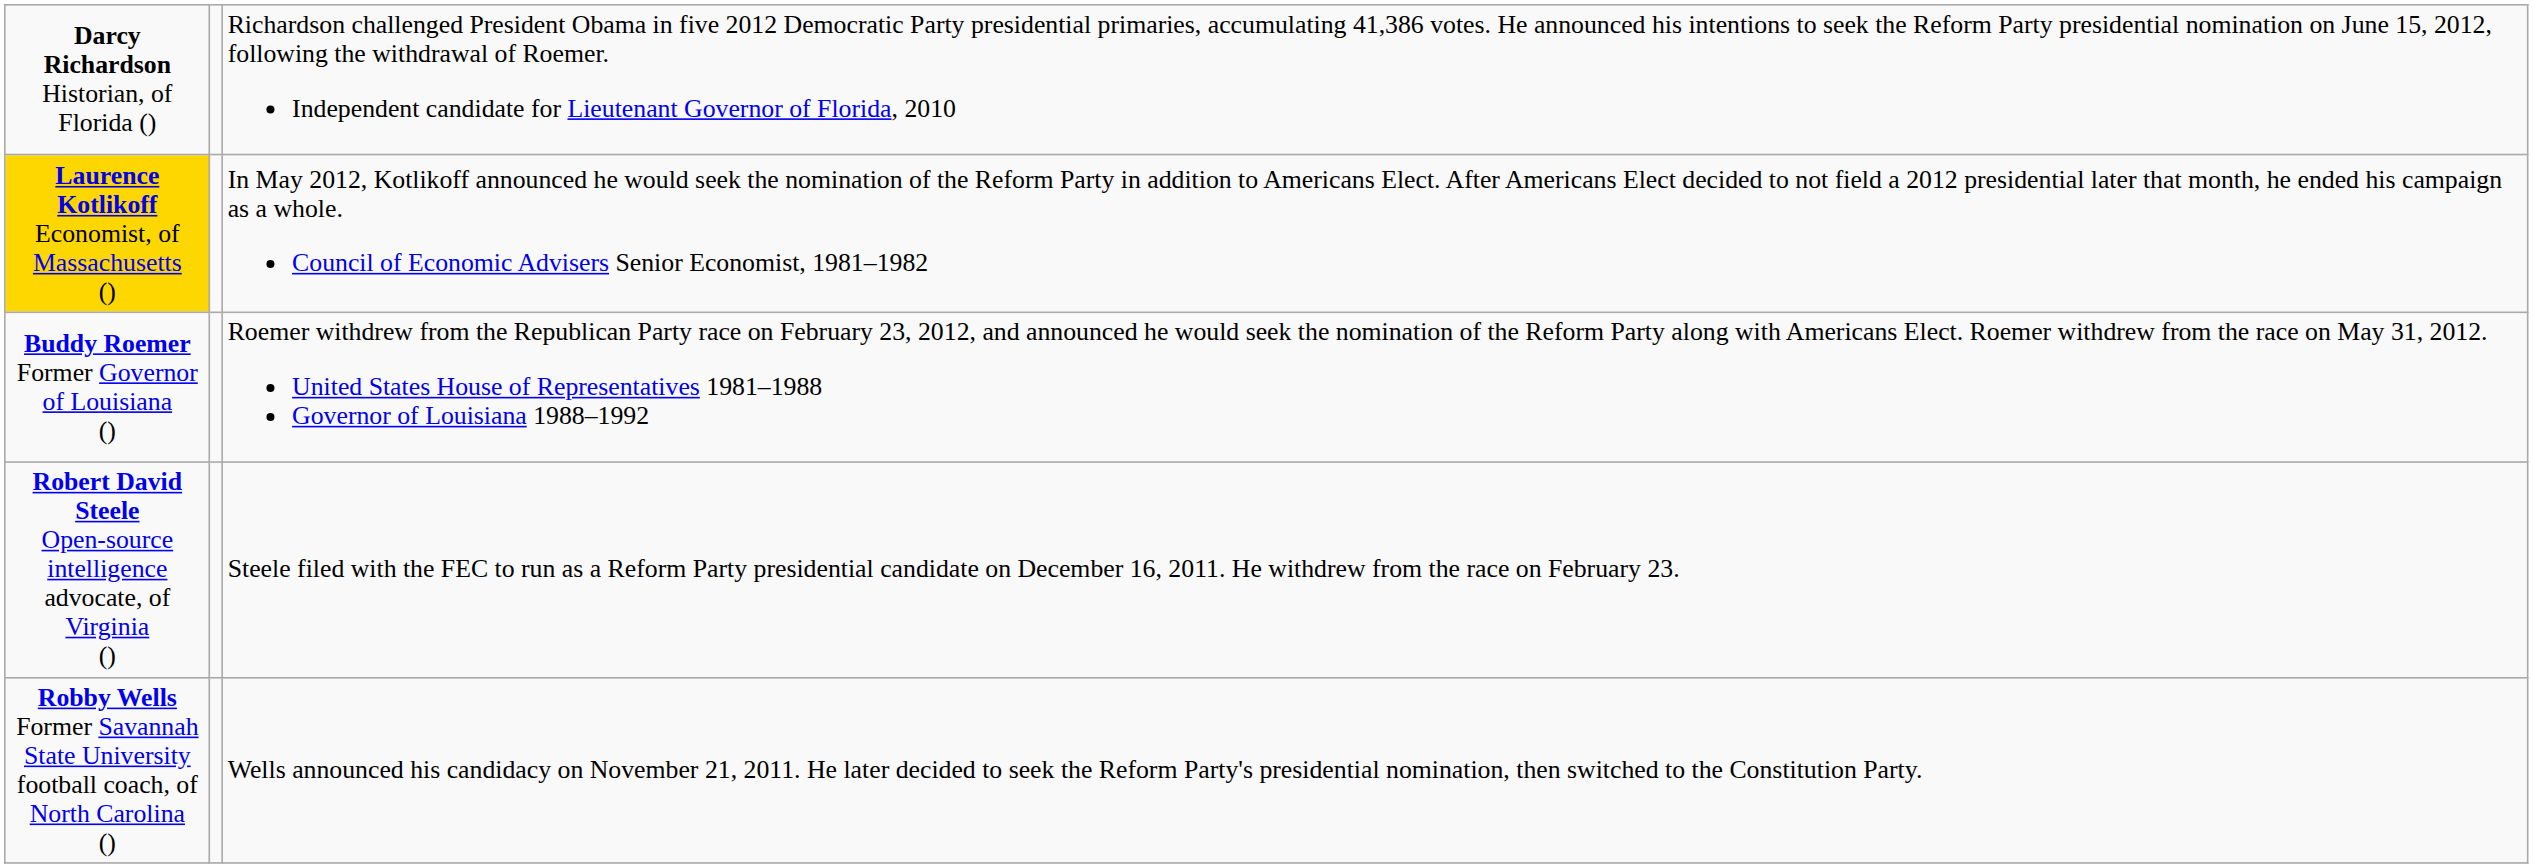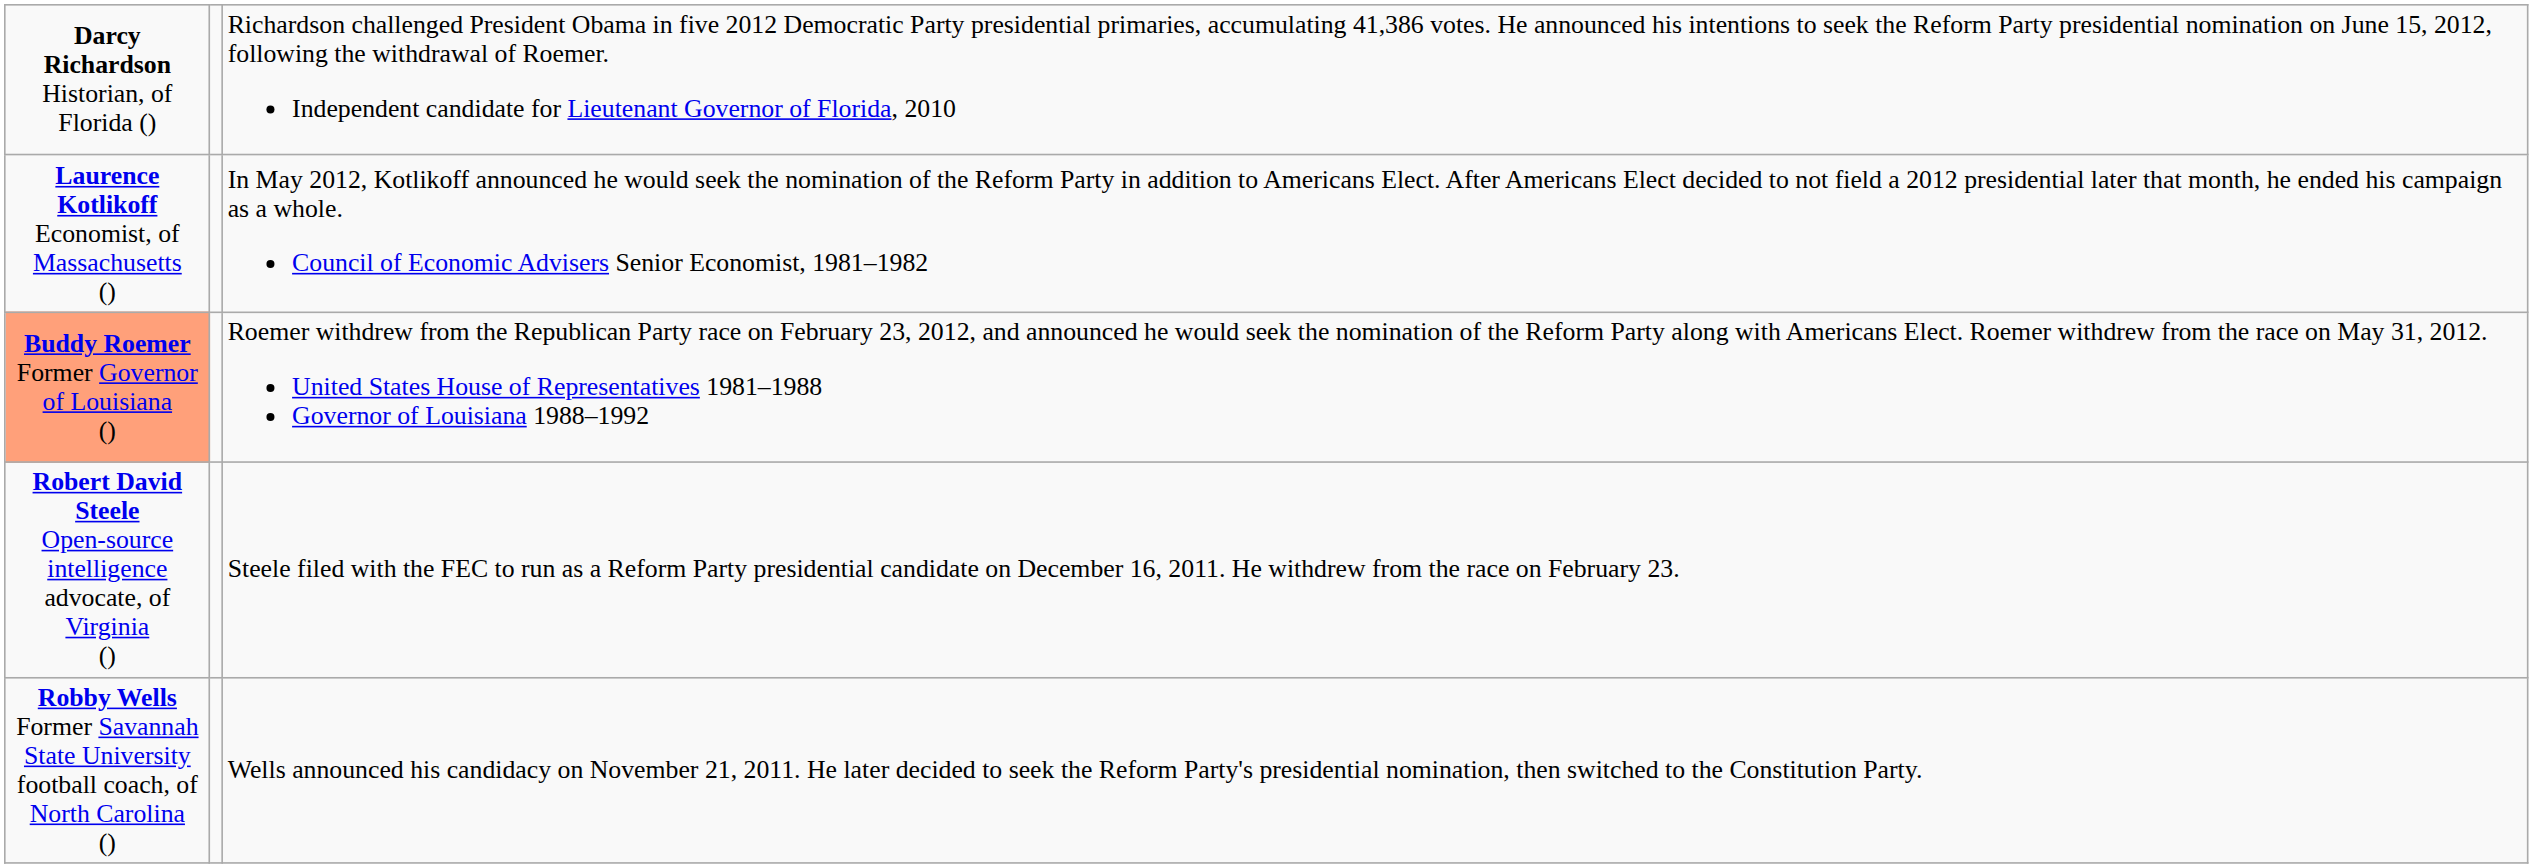Laurence Kotlikoff Economist, of Massachusetts () | column 1: gold background -> no background
Buddy Roemer Former Governor of Louisiana () | column 1: no background -> lightsalmon background
